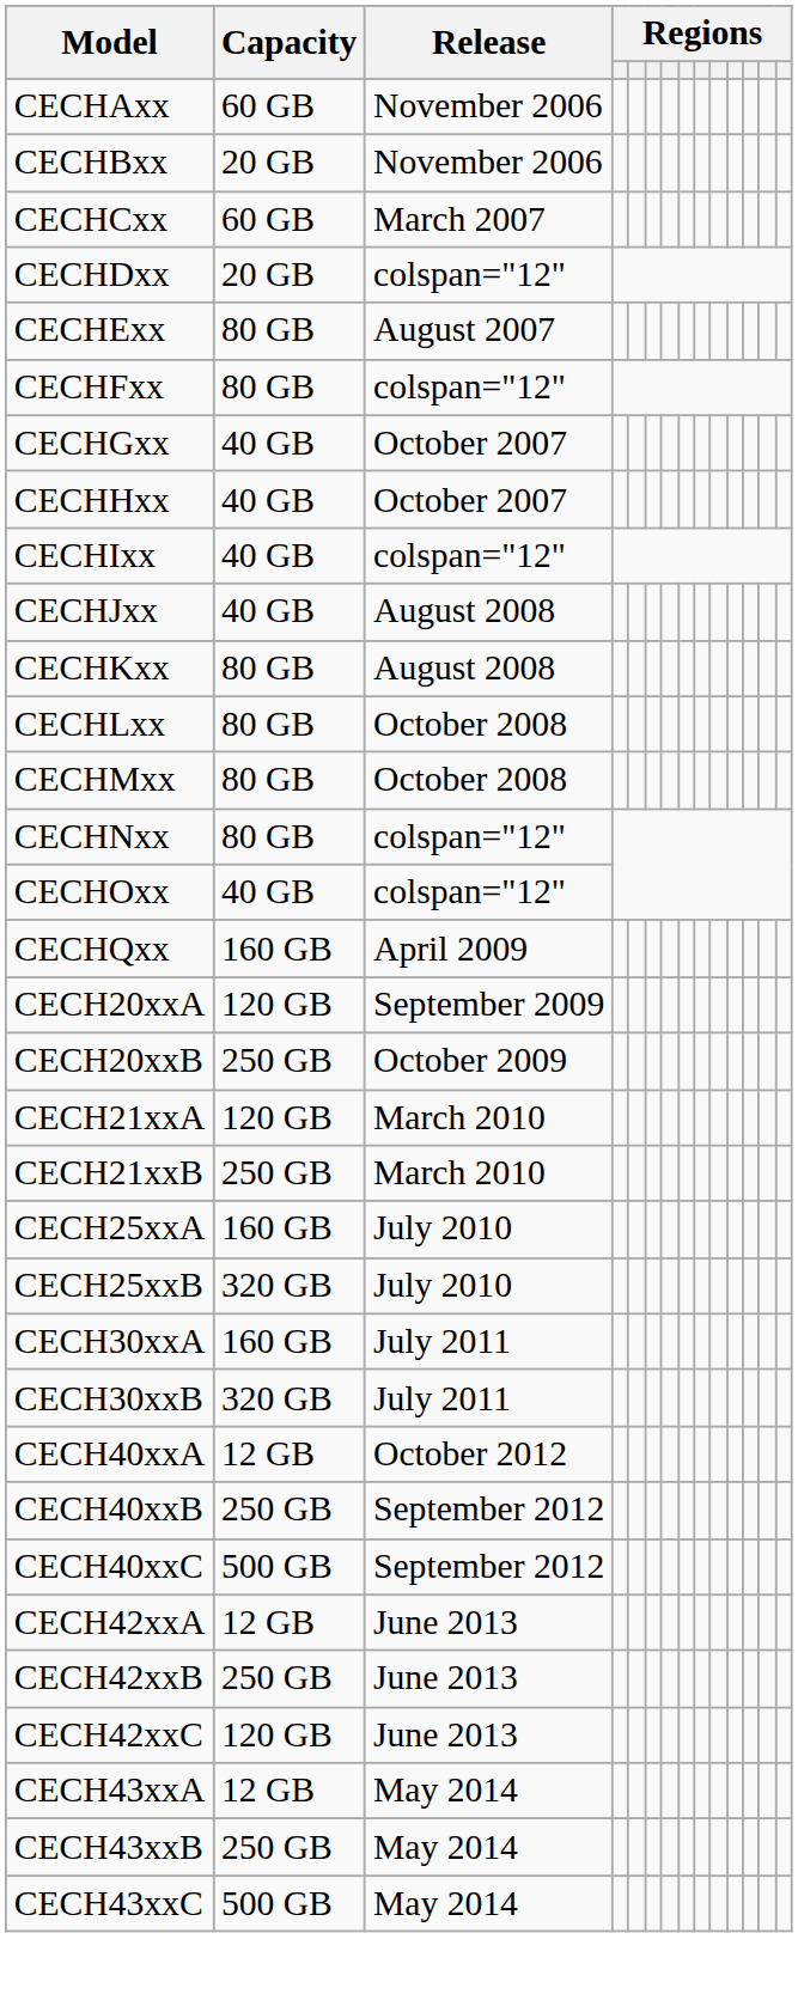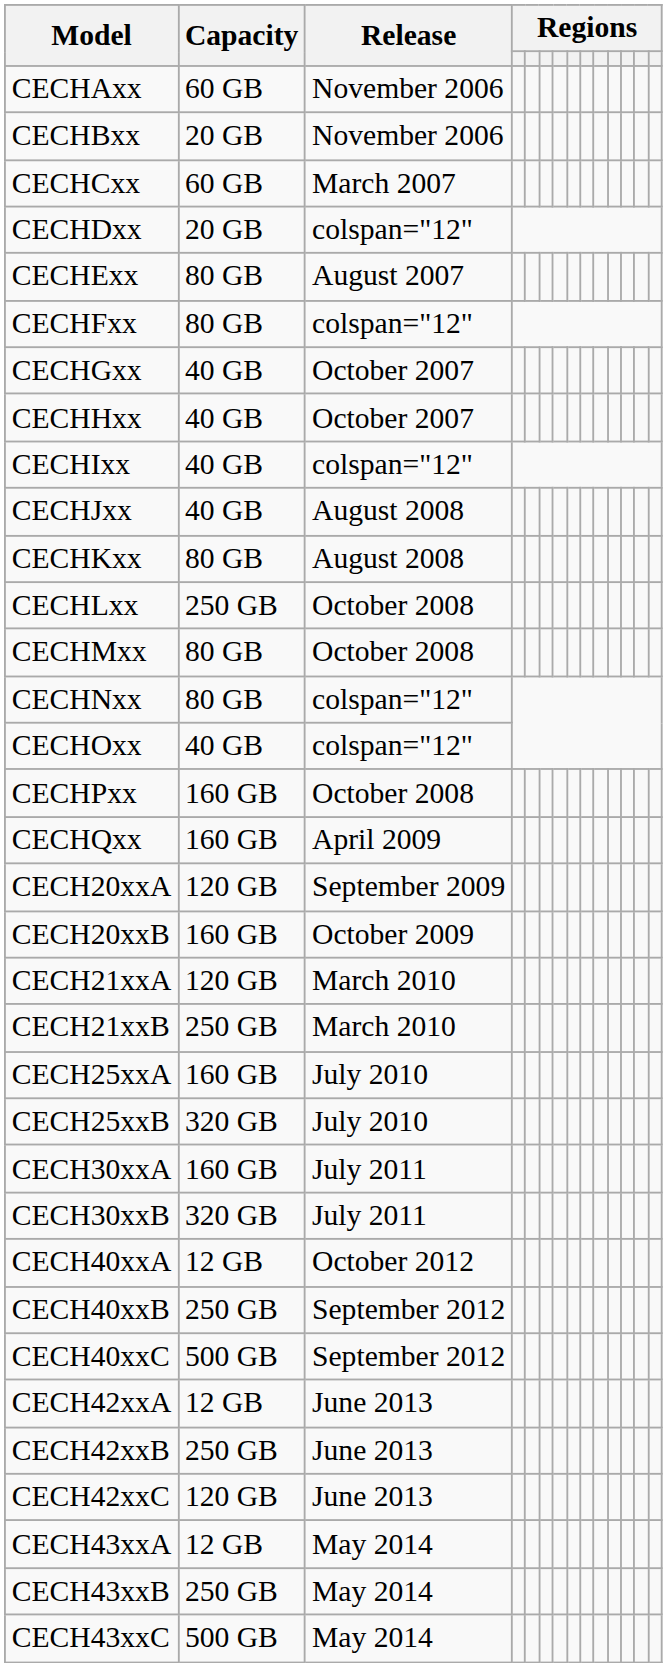CECHLxx | Capacity: 80 GB -> 250 GB
+ row: CECHPxx | 160 GB | October 2008
CECH20xxB | Capacity: 250 GB -> 160 GB
